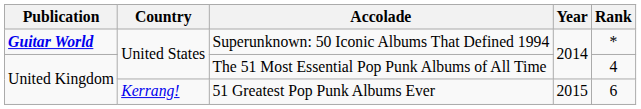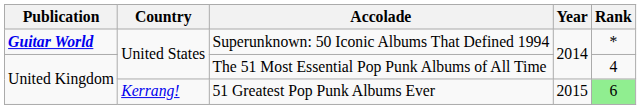51 Greatest Pop Punk Albums Ever | Rank: no background -> lightgreen background
